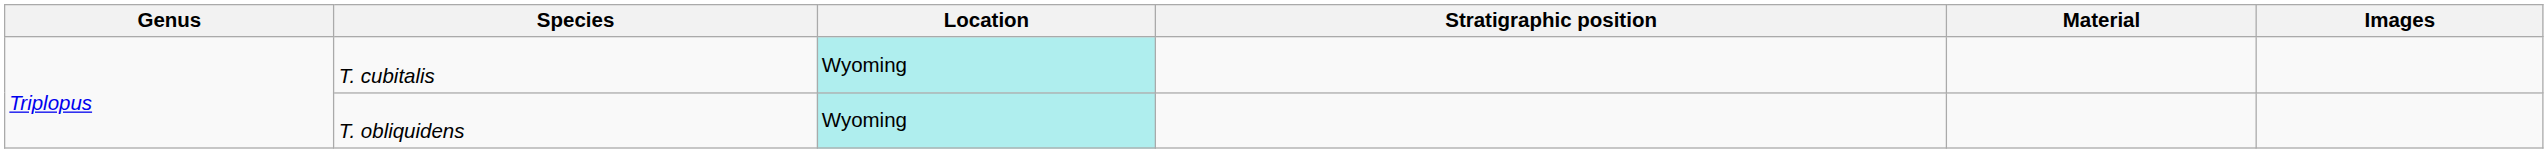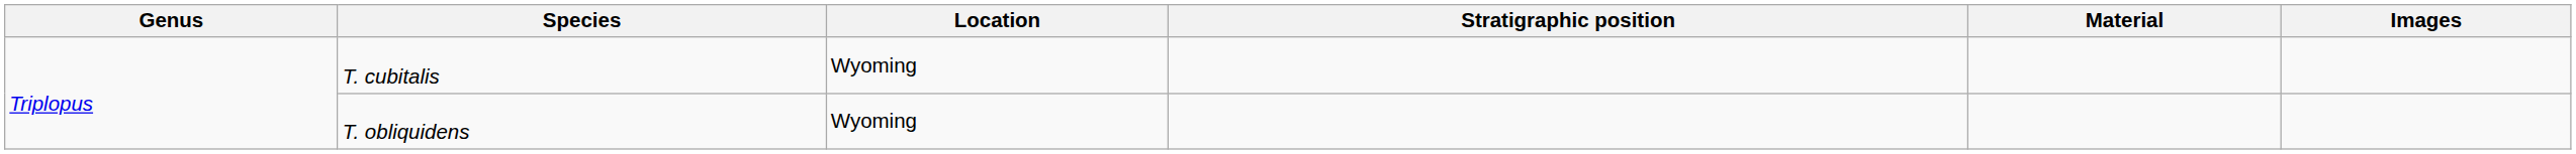T. cubitalis | Location: paleturquoise background -> no background
T. obliquidens | Location: paleturquoise background -> no background
